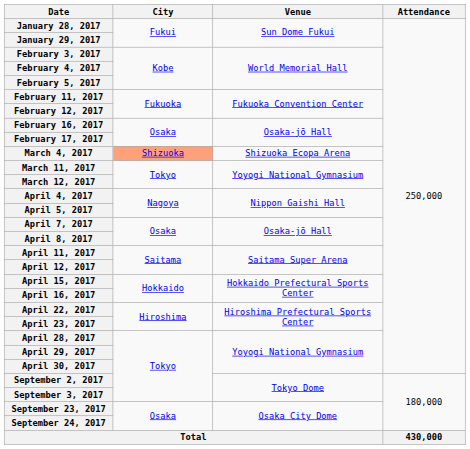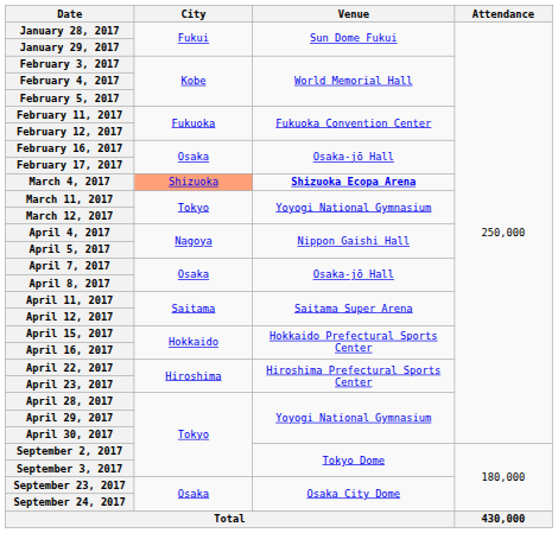March 4, 2017 | Venue: normal -> bold
